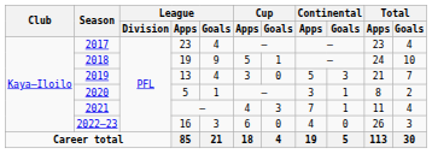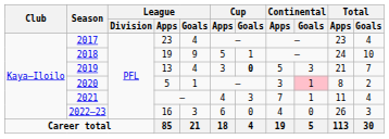2019 | Cup / Goals: normal -> bold
2020 | Continental / Goals: no background -> pink background
